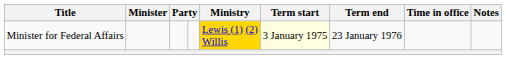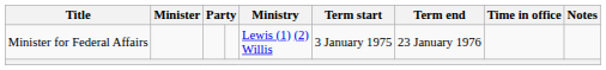Minister for Federal Affairs | Ministry: gold background -> no background
Minister for Federal Affairs | Term start: lightyellow background -> no background
